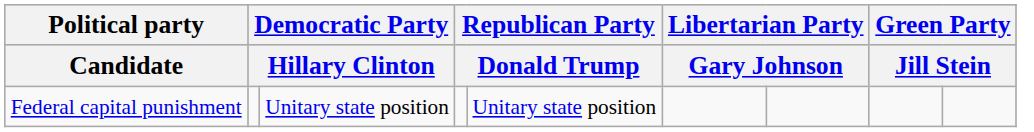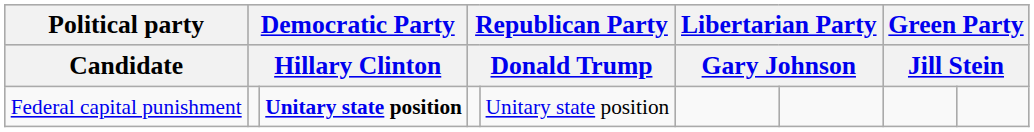Federal capital punishment | column 3: normal -> bold
